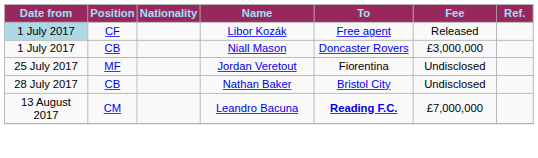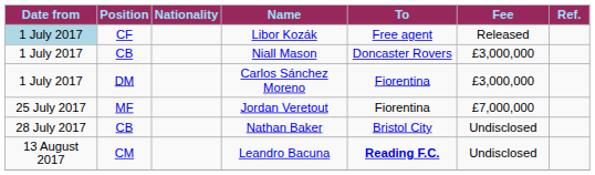+ row: 1 July 2017 | DM | Carlos Sánchez Moreno | Fiorentina | £3,000,000
Jordan Veretout | Fee: Undisclosed -> £7,000,000
Leandro Bacuna | Fee: £7,000,000 -> Undisclosed
